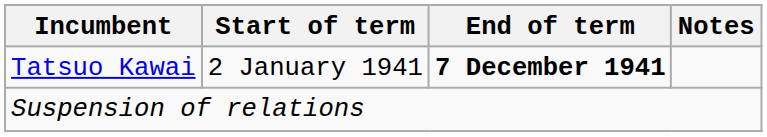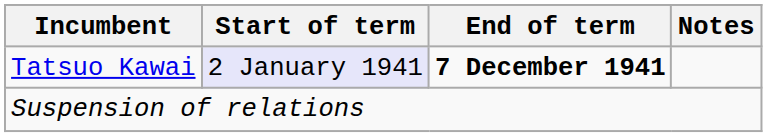Tatsuo Kawai | Start of term: no background -> lavender background
